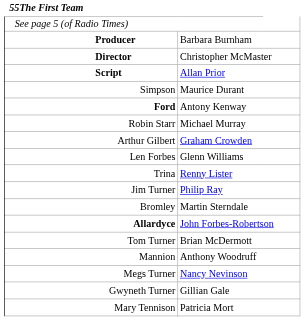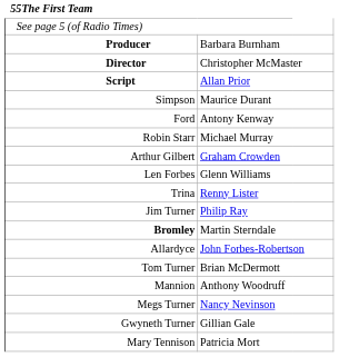Ford | column 2: bold -> normal
Bromley | column 2: normal -> bold
Allardyce | column 2: bold -> normal
